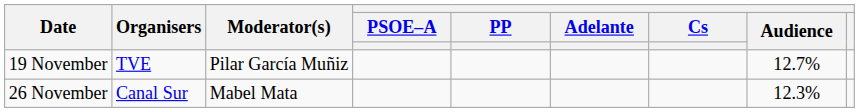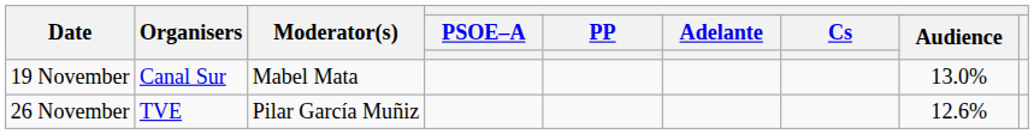19 November | Organisers: TVE -> Canal Sur
19 November | Moderator(s): Pilar García Muñiz -> Mabel Mata
19 November | Audience: 12.7% -> 13.0%
26 November | Organisers: Canal Sur -> TVE
26 November | Moderator(s): Mabel Mata -> Pilar García Muñiz
26 November | Audience: 12.3% -> 12.6%
